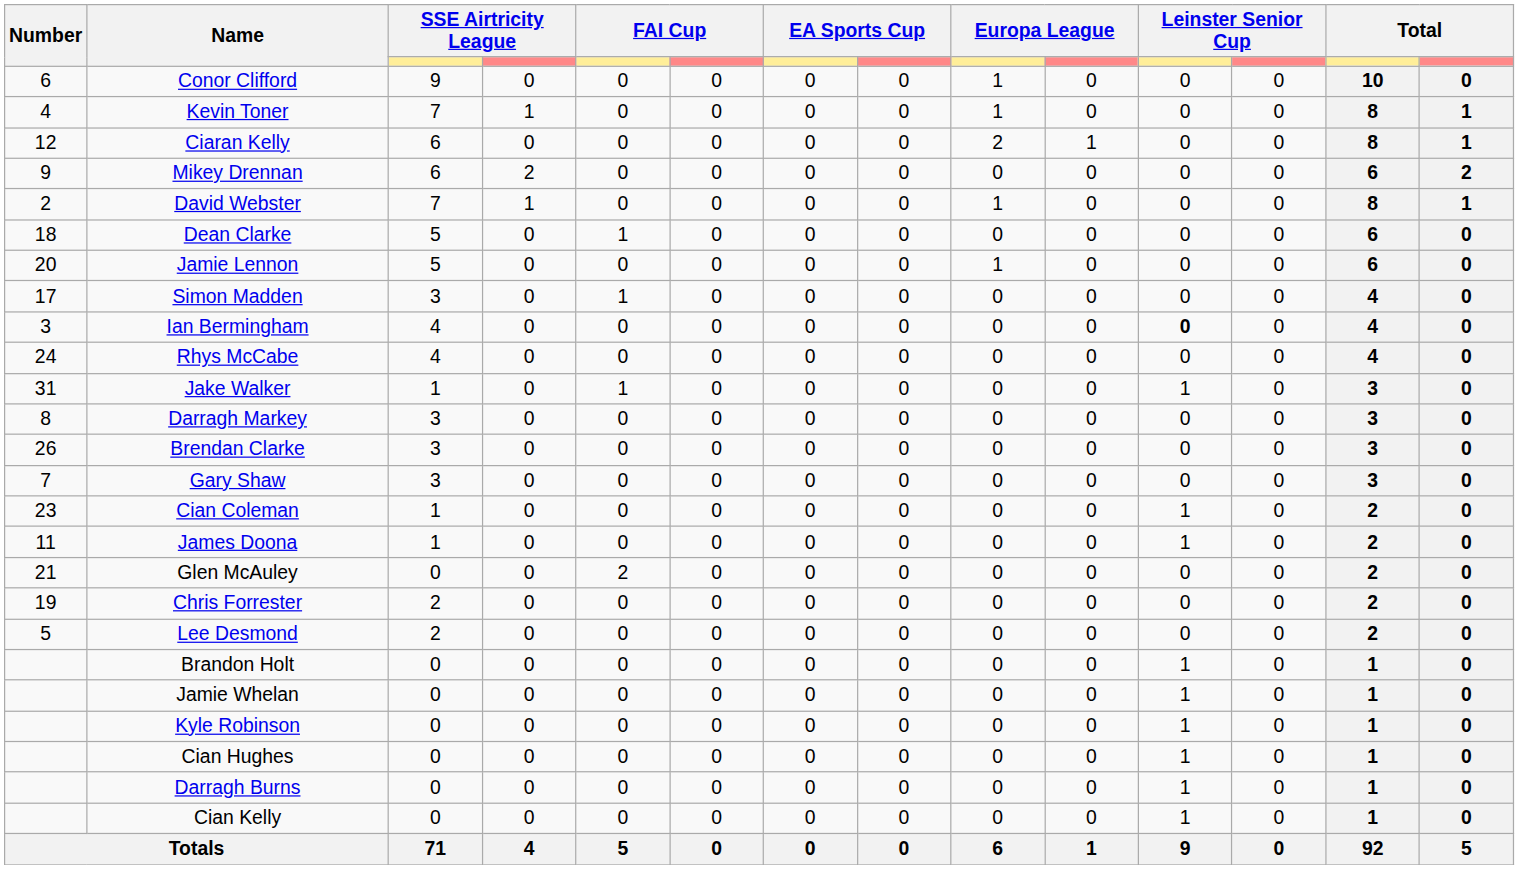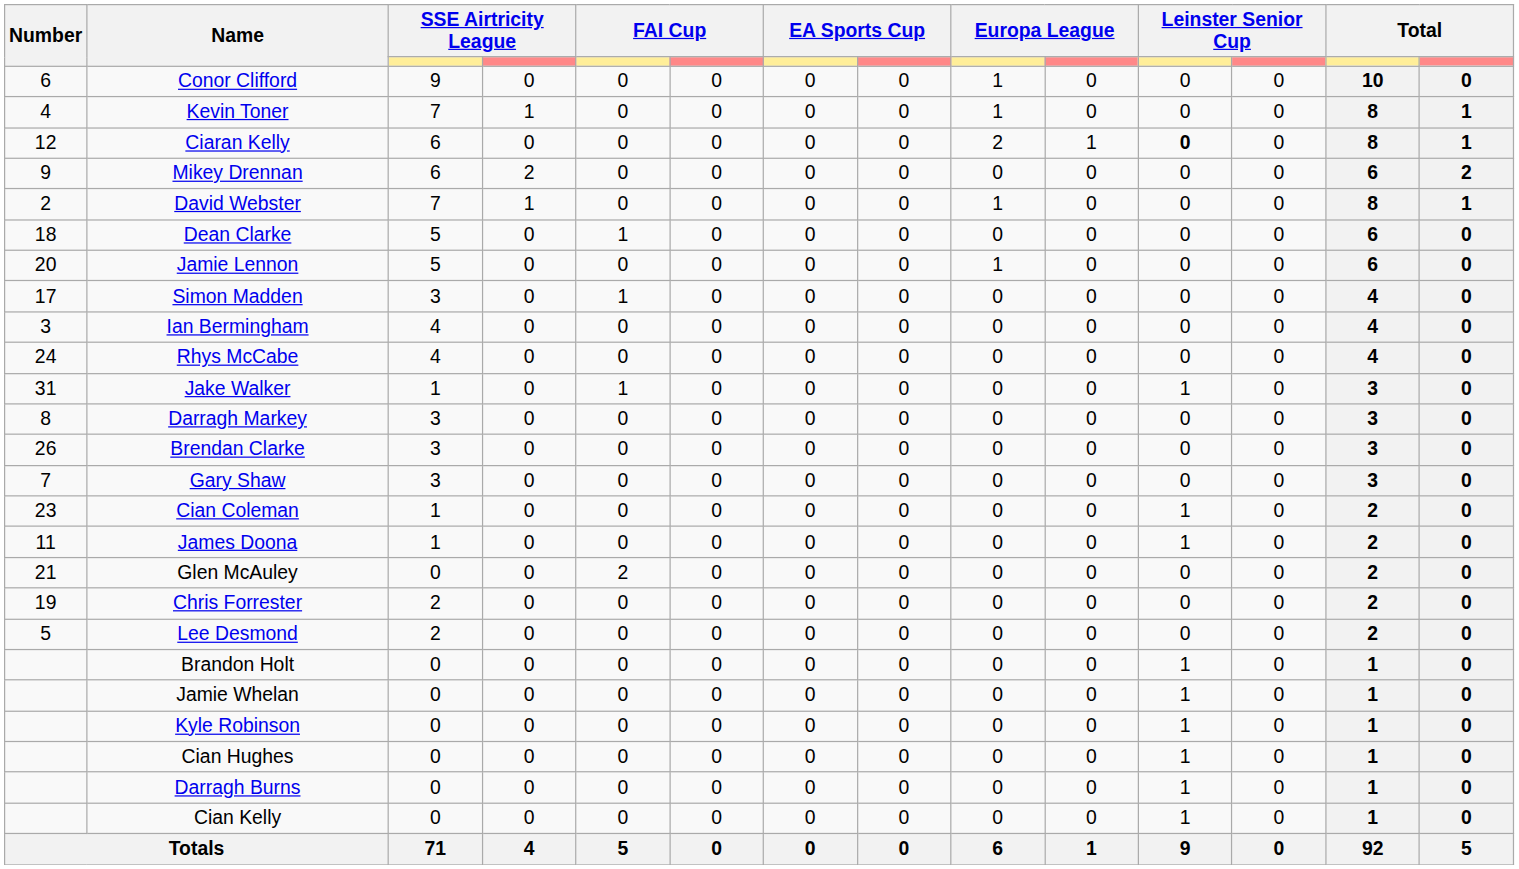Ciaran Kelly | column 11: normal -> bold
Ian Bermingham | column 11: bold -> normal
